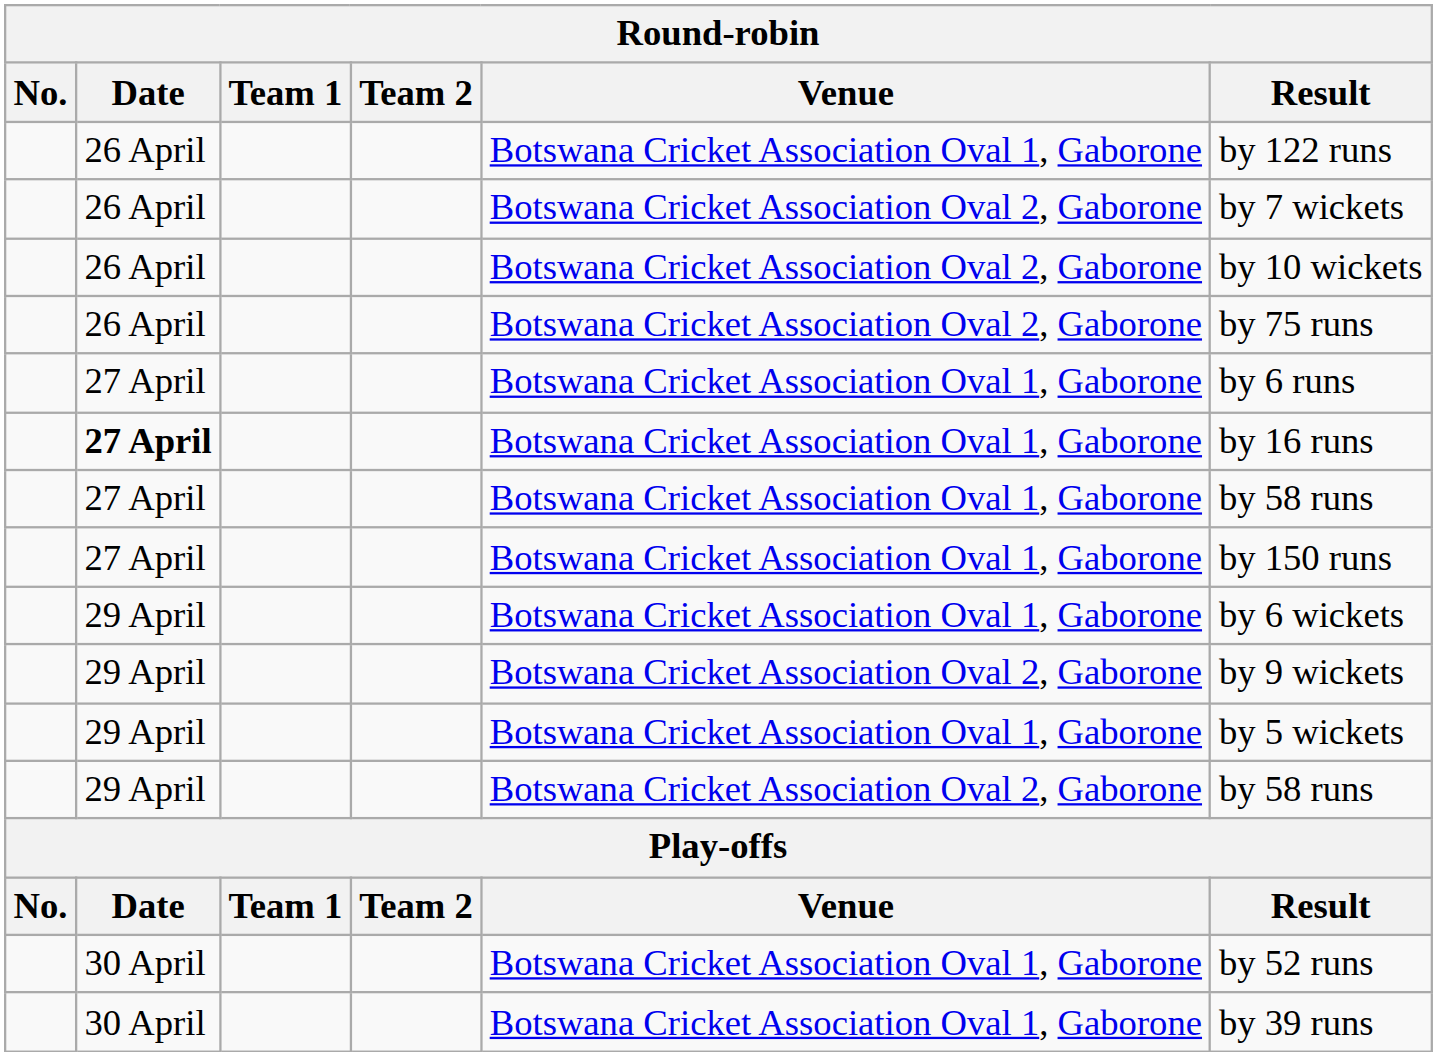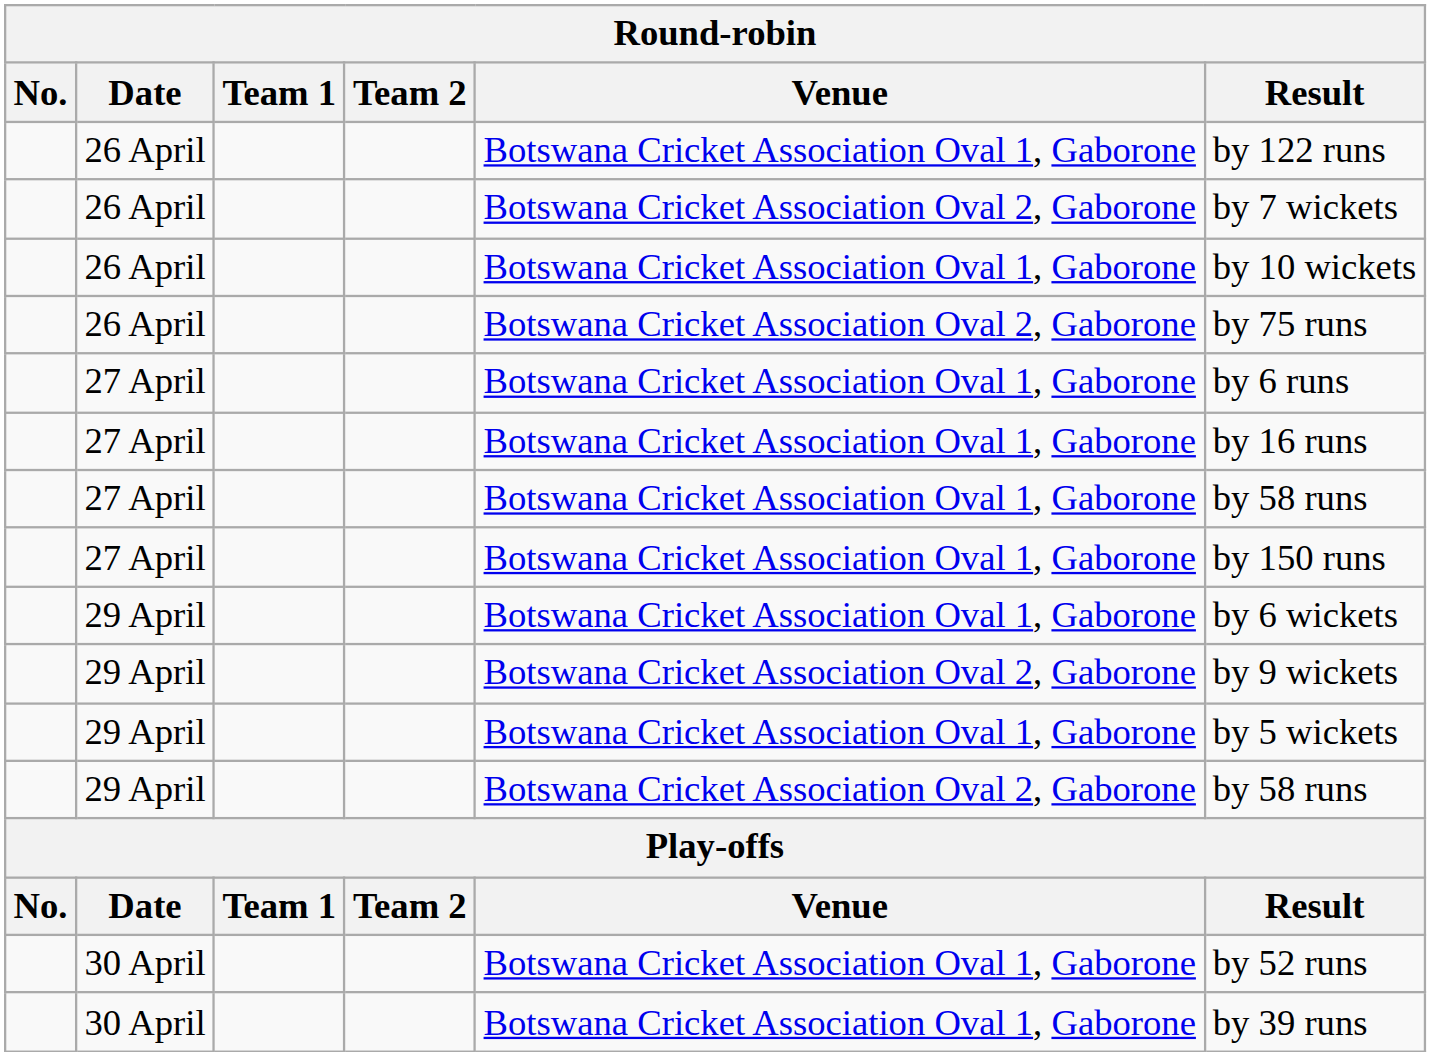row 5 | Venue: Botswana Cricket Association Oval 2, Gaborone -> Botswana Cricket Association Oval 1, Gaborone
row 8 | Date: bold -> normal
